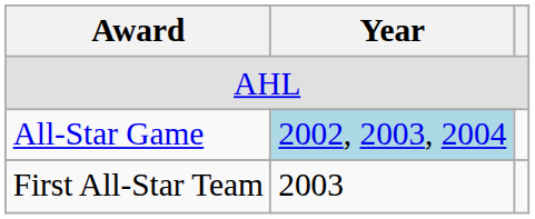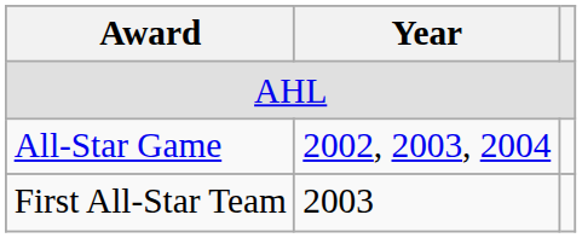All-Star Game | Year: lightblue background -> no background
